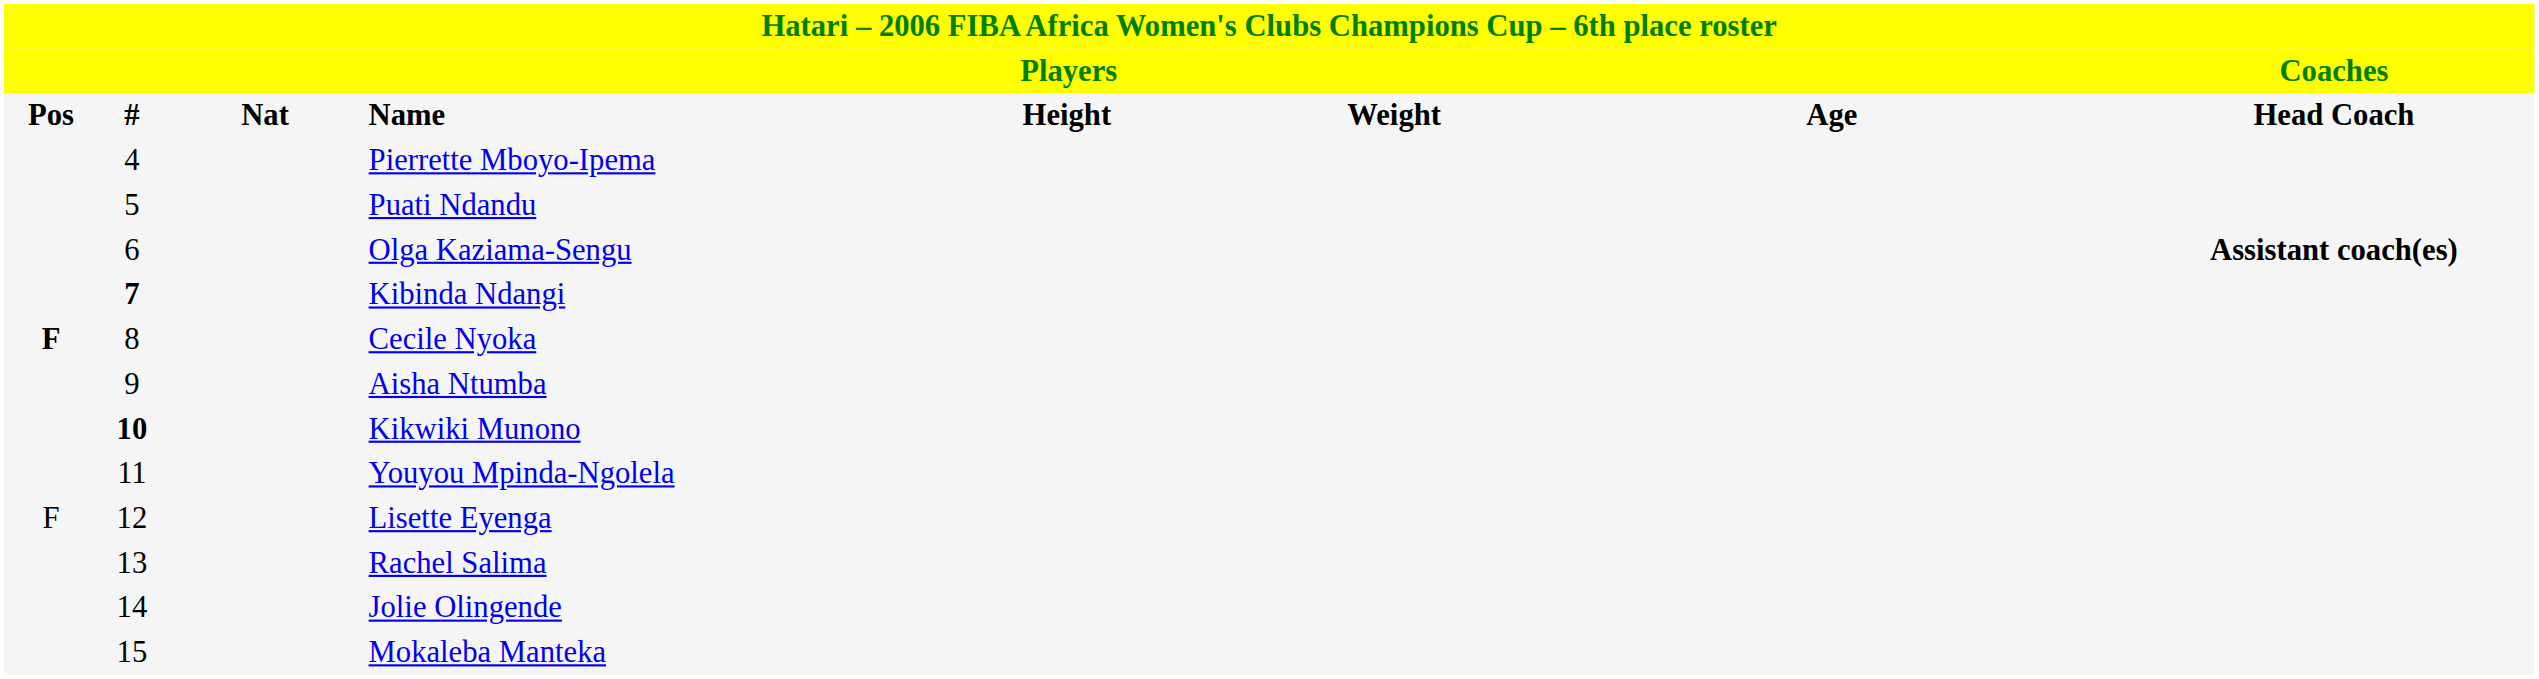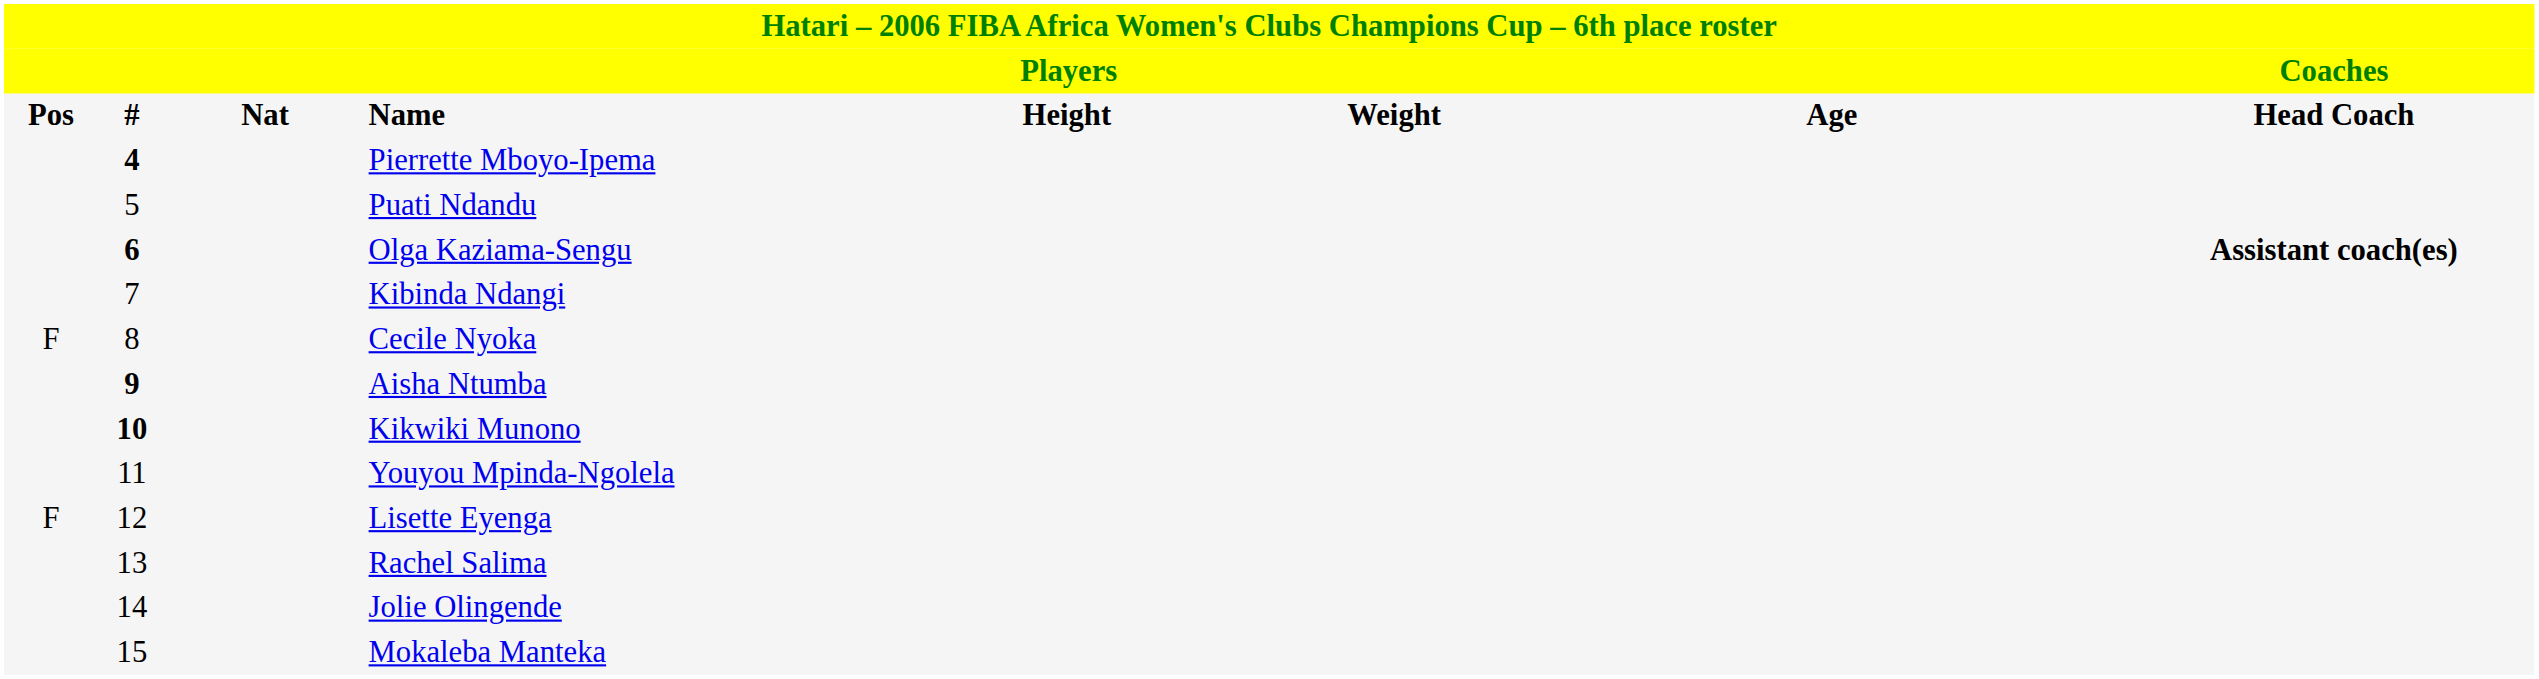Pierrette Mboyo-Ipema | column 2: normal -> bold
Olga Kaziama-Sengu | column 2: normal -> bold
Kibinda Ndangi | column 2: bold -> normal
Cecile Nyoka | column 1: bold -> normal
Aisha Ntumba | column 2: normal -> bold
